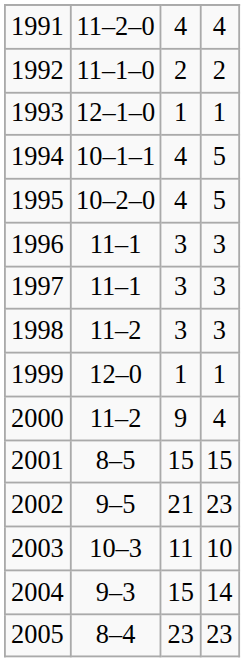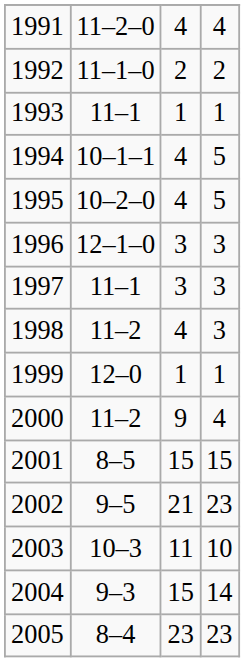1993 | column 2: 12–1–0 -> 11–1
1996 | column 2: 11–1 -> 12–1–0
1998 | column 3: 3 -> 4
